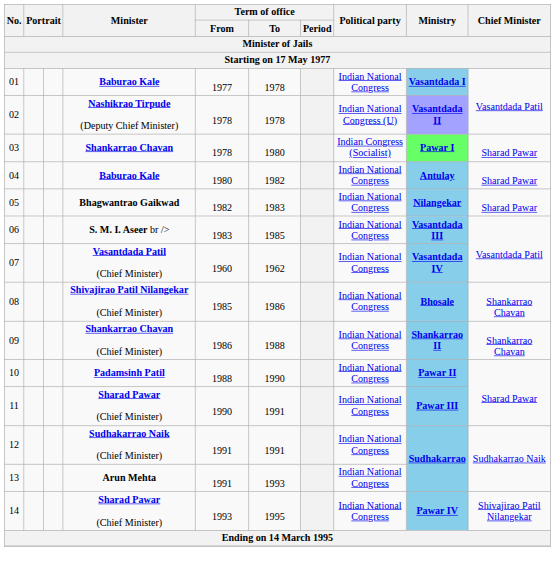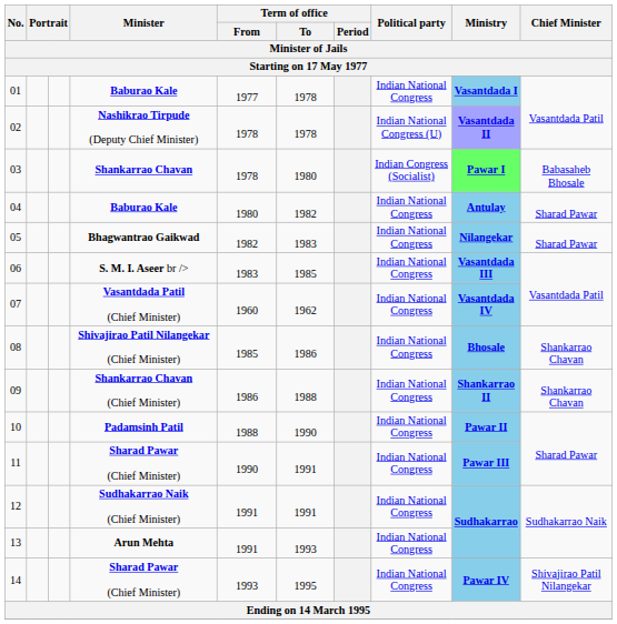03 | Chief Minister: Sharad Pawar -> Babasaheb Bhosale
